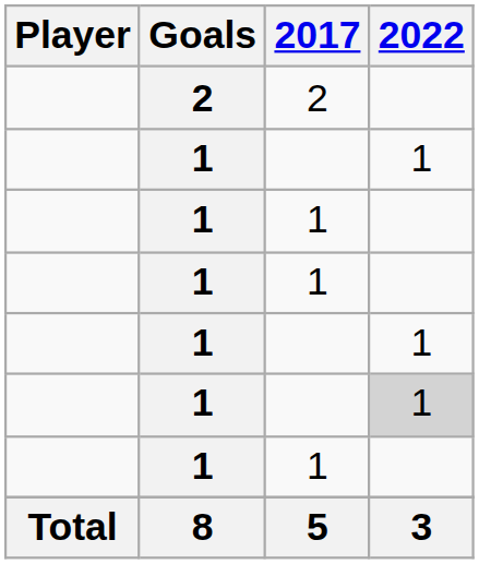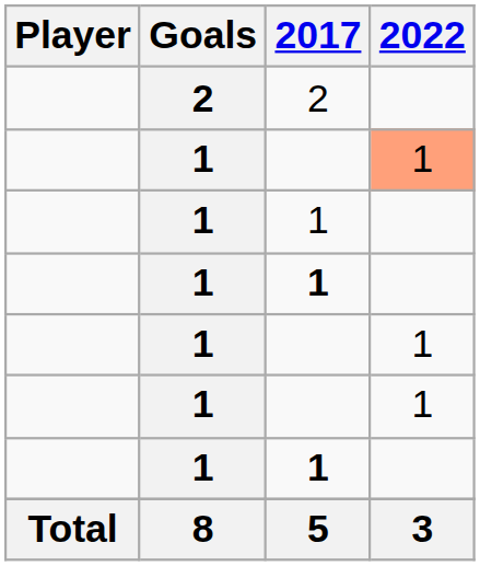row 3 | 2022: no background -> lightsalmon background
row 5 | 2017: normal -> bold
row 7 | 2022: lightgrey background -> no background
row 8 | 2017: normal -> bold
